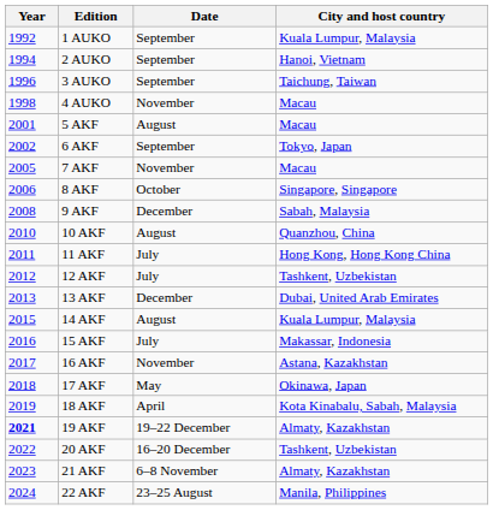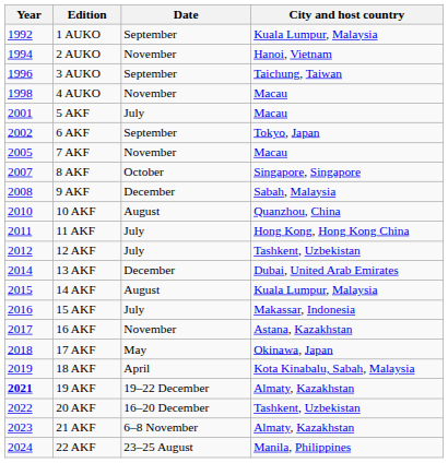2 AUKO | Date: September -> November
5 AKF | Date: August -> July
8 AKF | Year: 2006 -> 2007
13 AKF | Year: 2013 -> 2014
